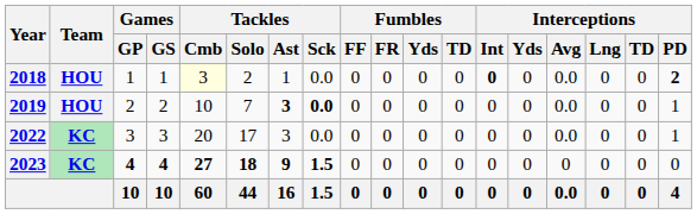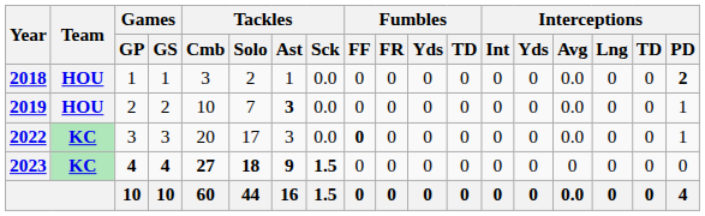2018 | Tackles / Cmb: lightyellow background -> no background
2018 | Interceptions / Int: bold -> normal
2019 | Tackles / Sck: bold -> normal
2022 | Fumbles / FF: normal -> bold
